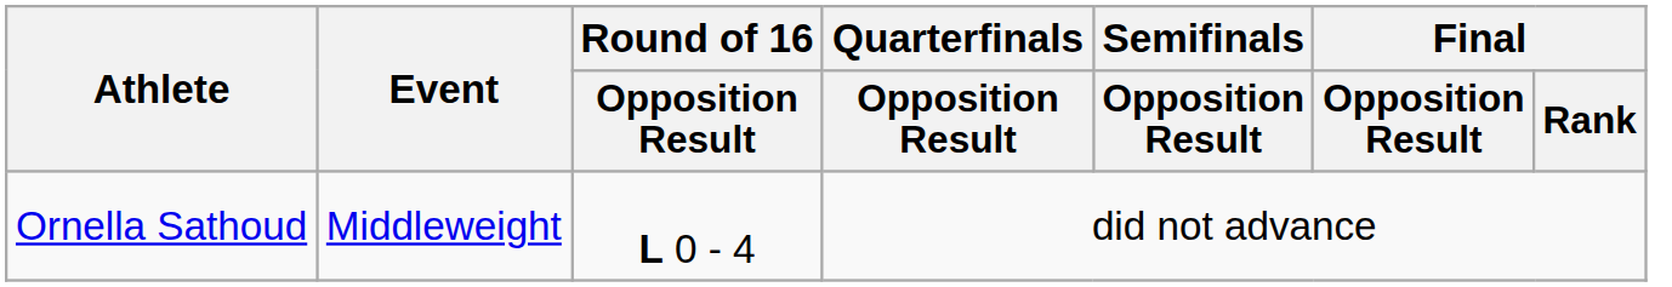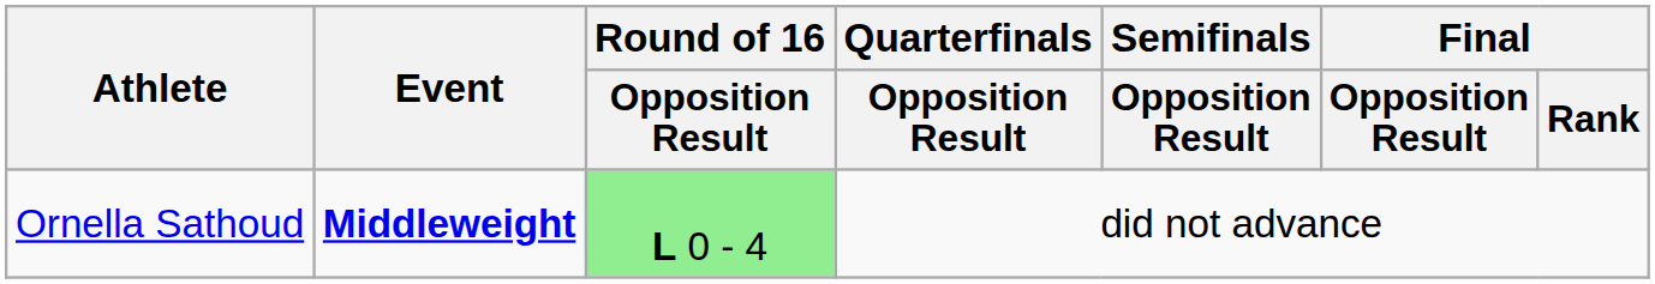Ornella Sathoud | Event: normal -> bold
Ornella Sathoud | Round of 16 / Opposition Result: no background -> lightgreen background
